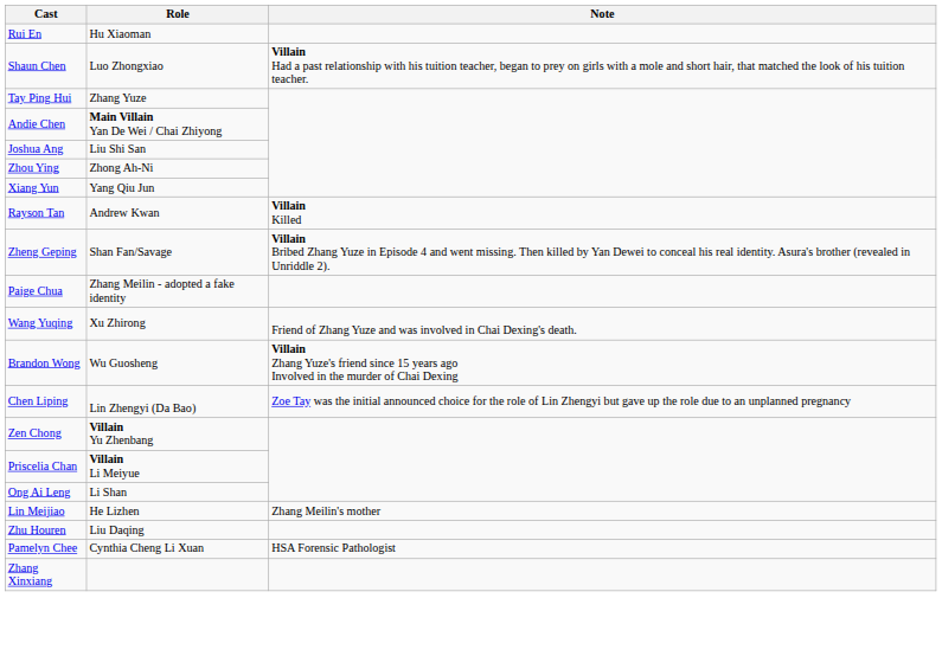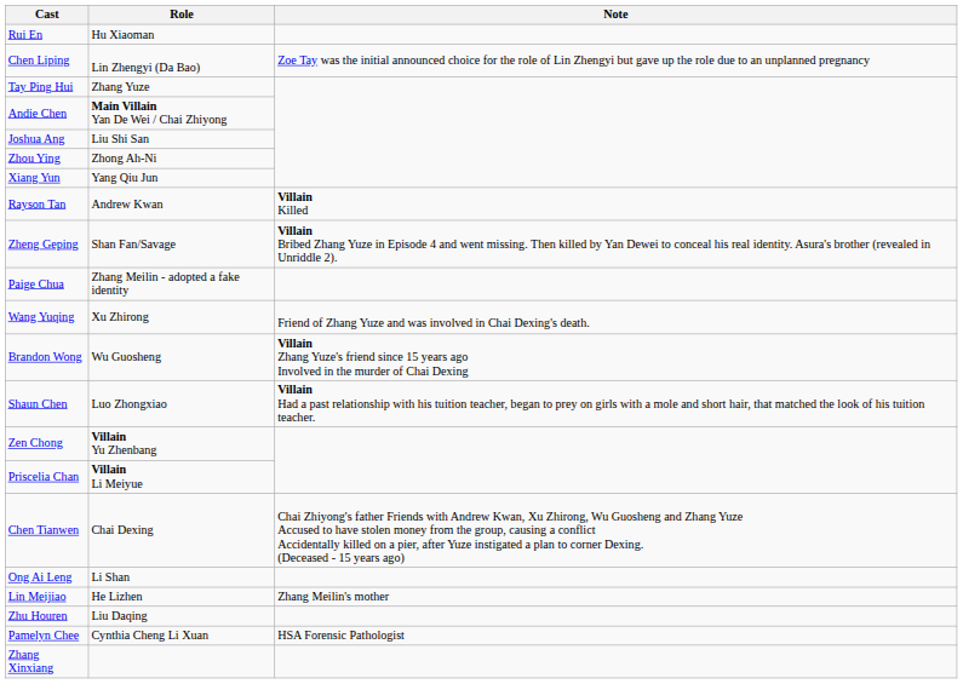rows swapped: Chen Liping <-> Shaun Chen
+ row: Chen Tianwen | Chai Dexing | Chai Zhiyong's father Friends with Andrew Kwan, Xu Zhirong, Wu Guosheng and Zhang Yuze Accused to have stolen money from the group, causing a conflict Accidentally killed on a pier, after Yuze instigated a plan to corner Dexing. (Deceased - 15 years ago)
